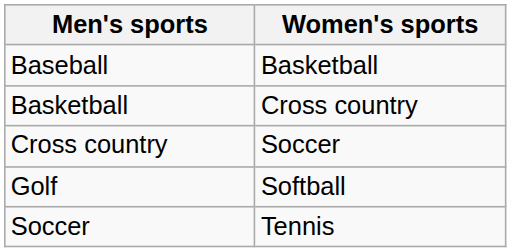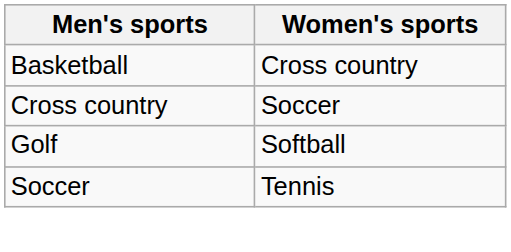- row: Baseball | Basketball
